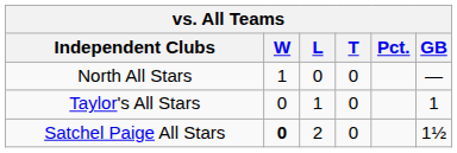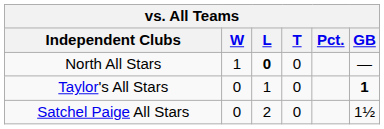row 3 | L: normal -> bold
row 4 | GB: normal -> bold
row 5 | W: bold -> normal
